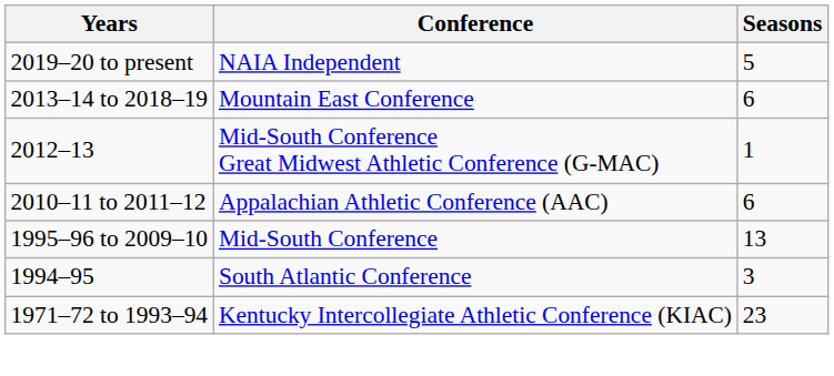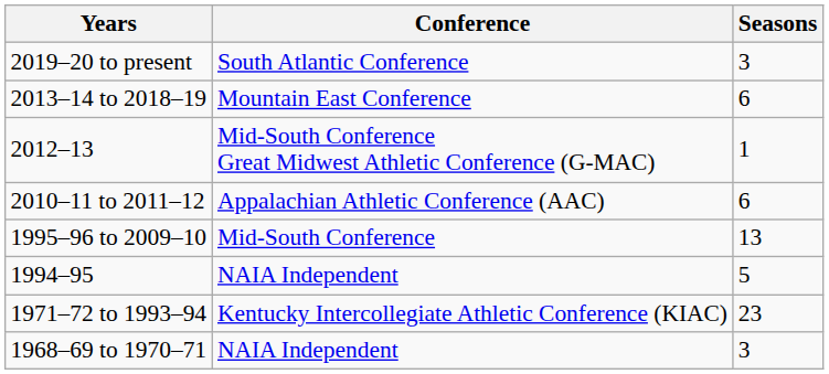2019–20 to present | Conference: NAIA Independent -> South Atlantic Conference
2019–20 to present | Seasons: 5 -> 3
1994–95 | Conference: South Atlantic Conference -> NAIA Independent
1994–95 | Seasons: 3 -> 5
+ row: 1968–69 to 1970–71 | NAIA Independent | 3
